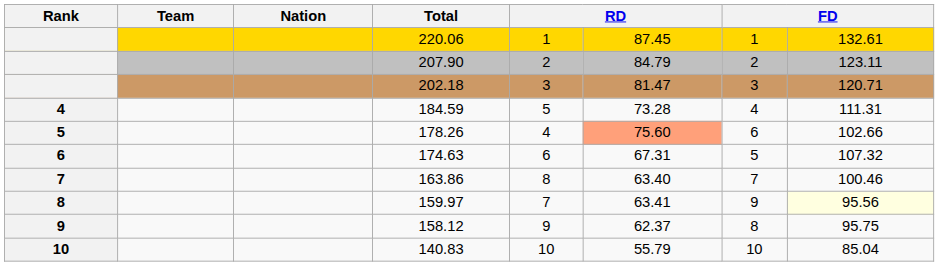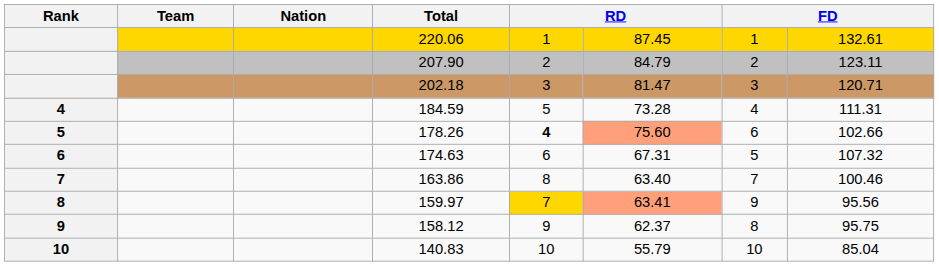178.26 | column 5: normal -> bold
159.97 | column 5: no background -> gold background
159.97 | column 6: no background -> lightsalmon background
159.97 | column 8: lightyellow background -> no background
